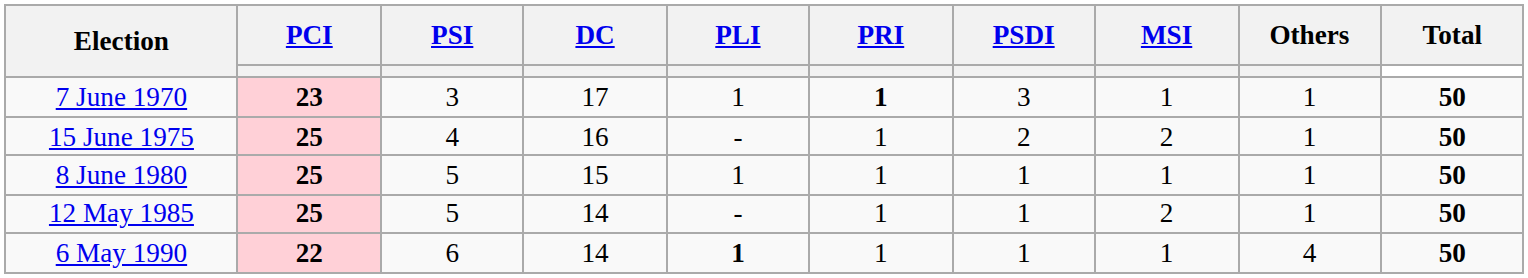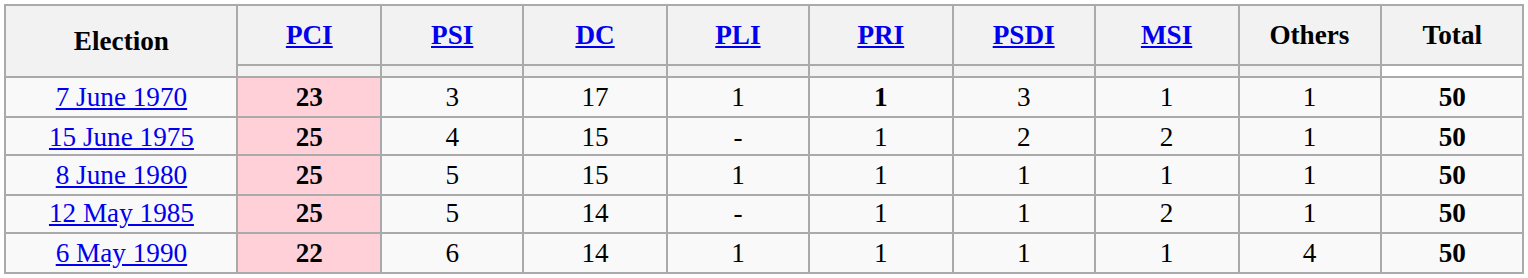15 June 1975 | DC: 16 -> 15
6 May 1990 | PLI: bold -> normal
